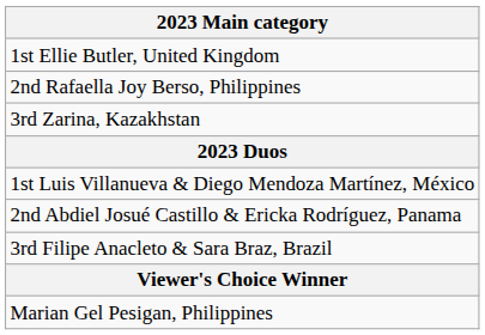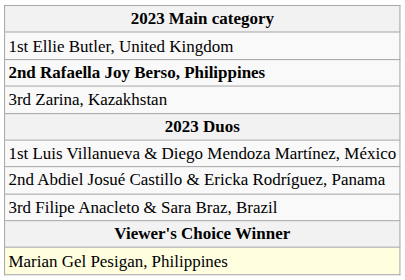row 3 | column 1: normal -> bold
row 10 | column 1: no background -> lightyellow background
